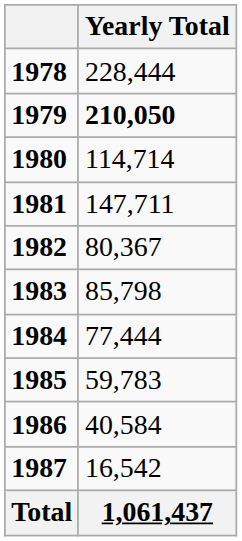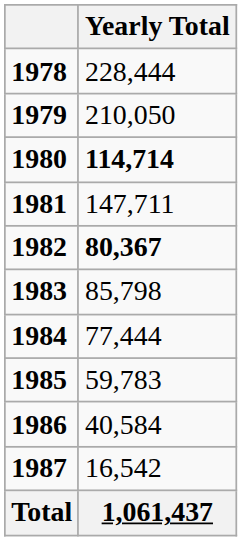1979 | Yearly Total: bold -> normal
1980 | Yearly Total: normal -> bold
1982 | Yearly Total: normal -> bold
